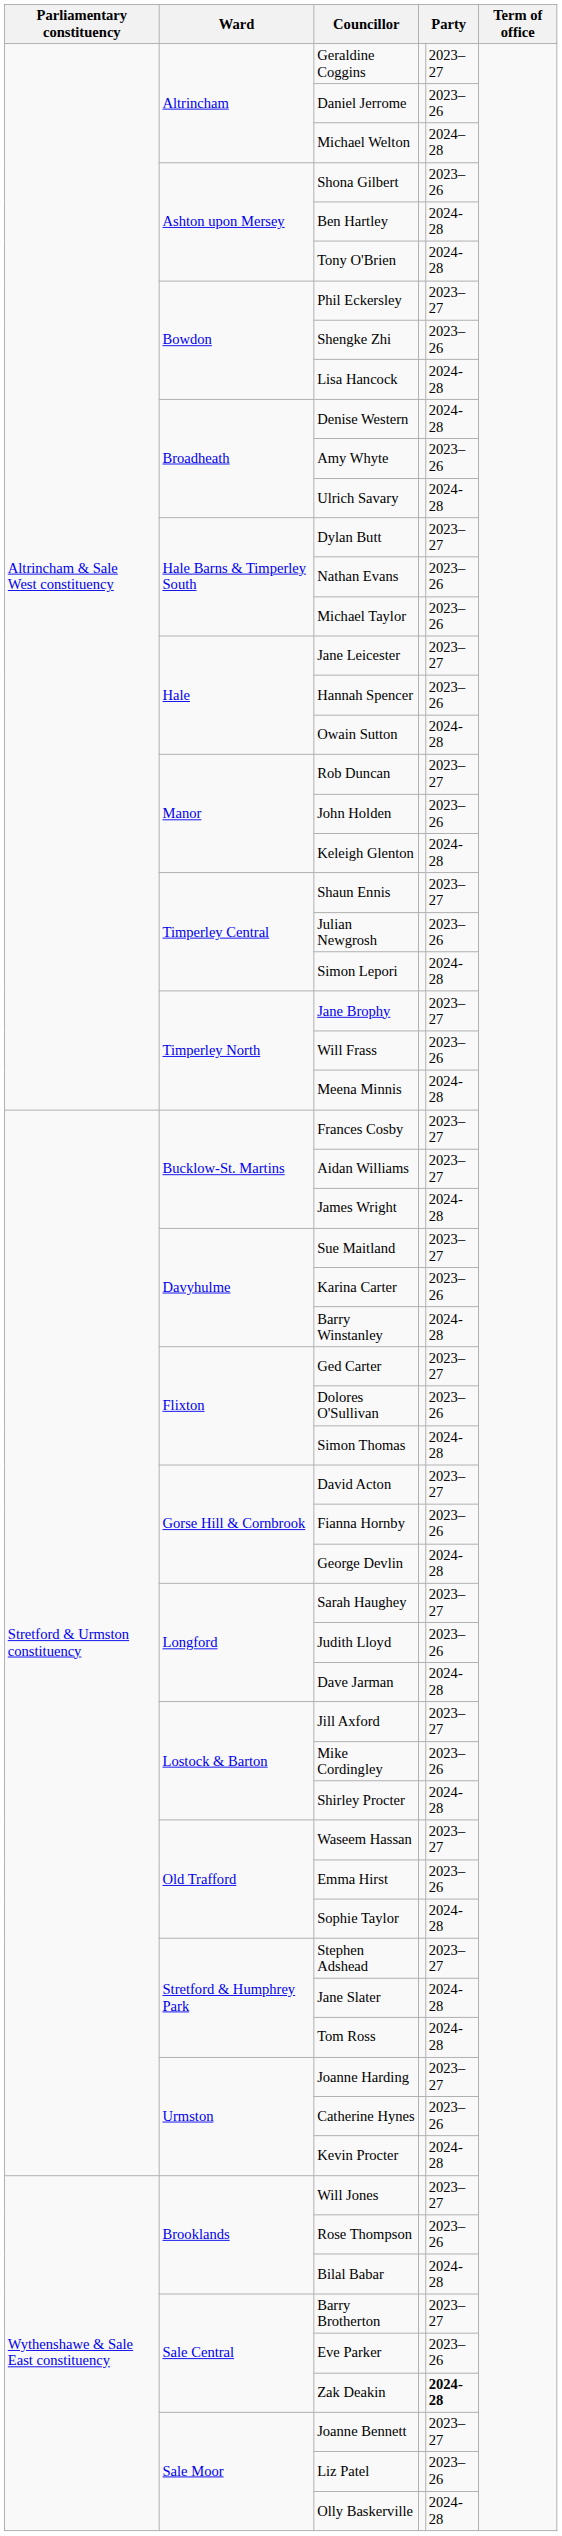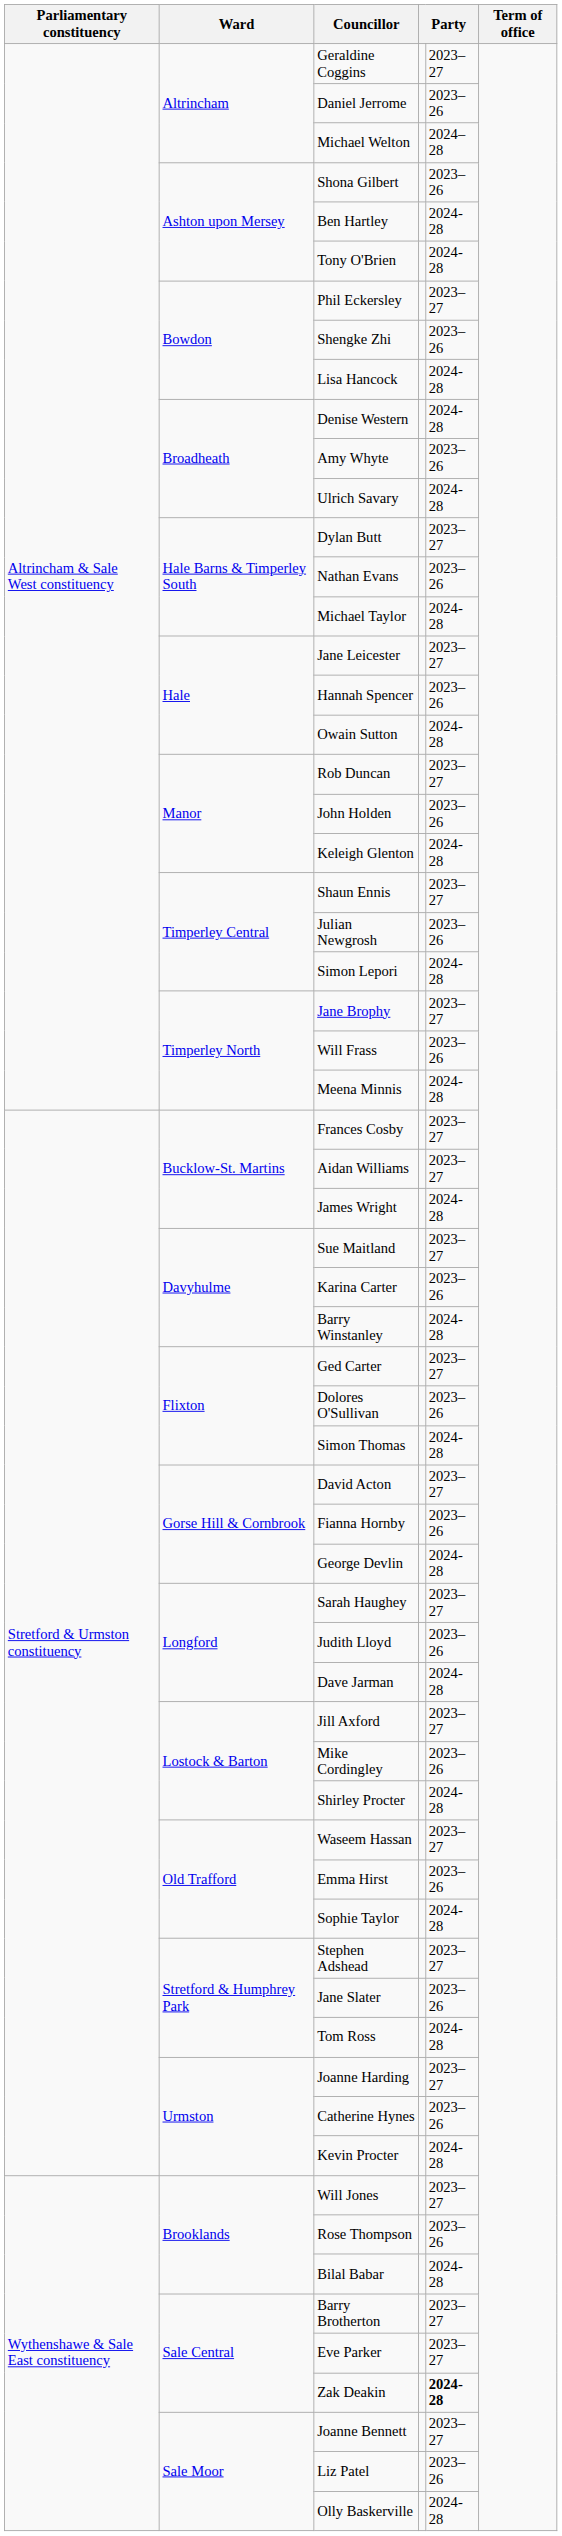Michael Taylor | column 5: 2023–26 -> 2024-28
Jane Slater | column 5: 2024-28 -> 2023–26
Eve Parker | column 5: 2023–26 -> 2023–27
